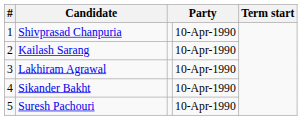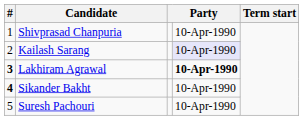Kailash Sarang | column 4: no background -> lavender background
Lakhiram Agrawal | #: normal -> bold
Lakhiram Agrawal | column 4: normal -> bold
Sikander Bakht | #: normal -> bold
